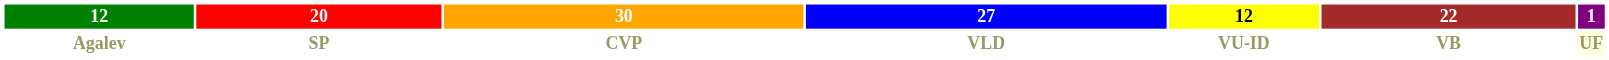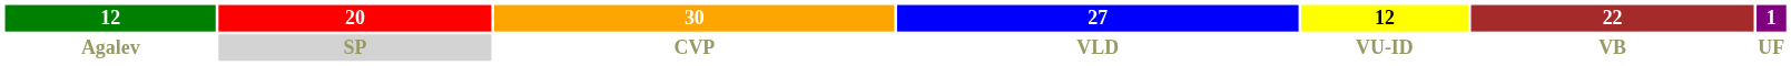Agalev | column 2: no background -> lightgrey background
Agalev | column 7: lightyellow background -> no background
